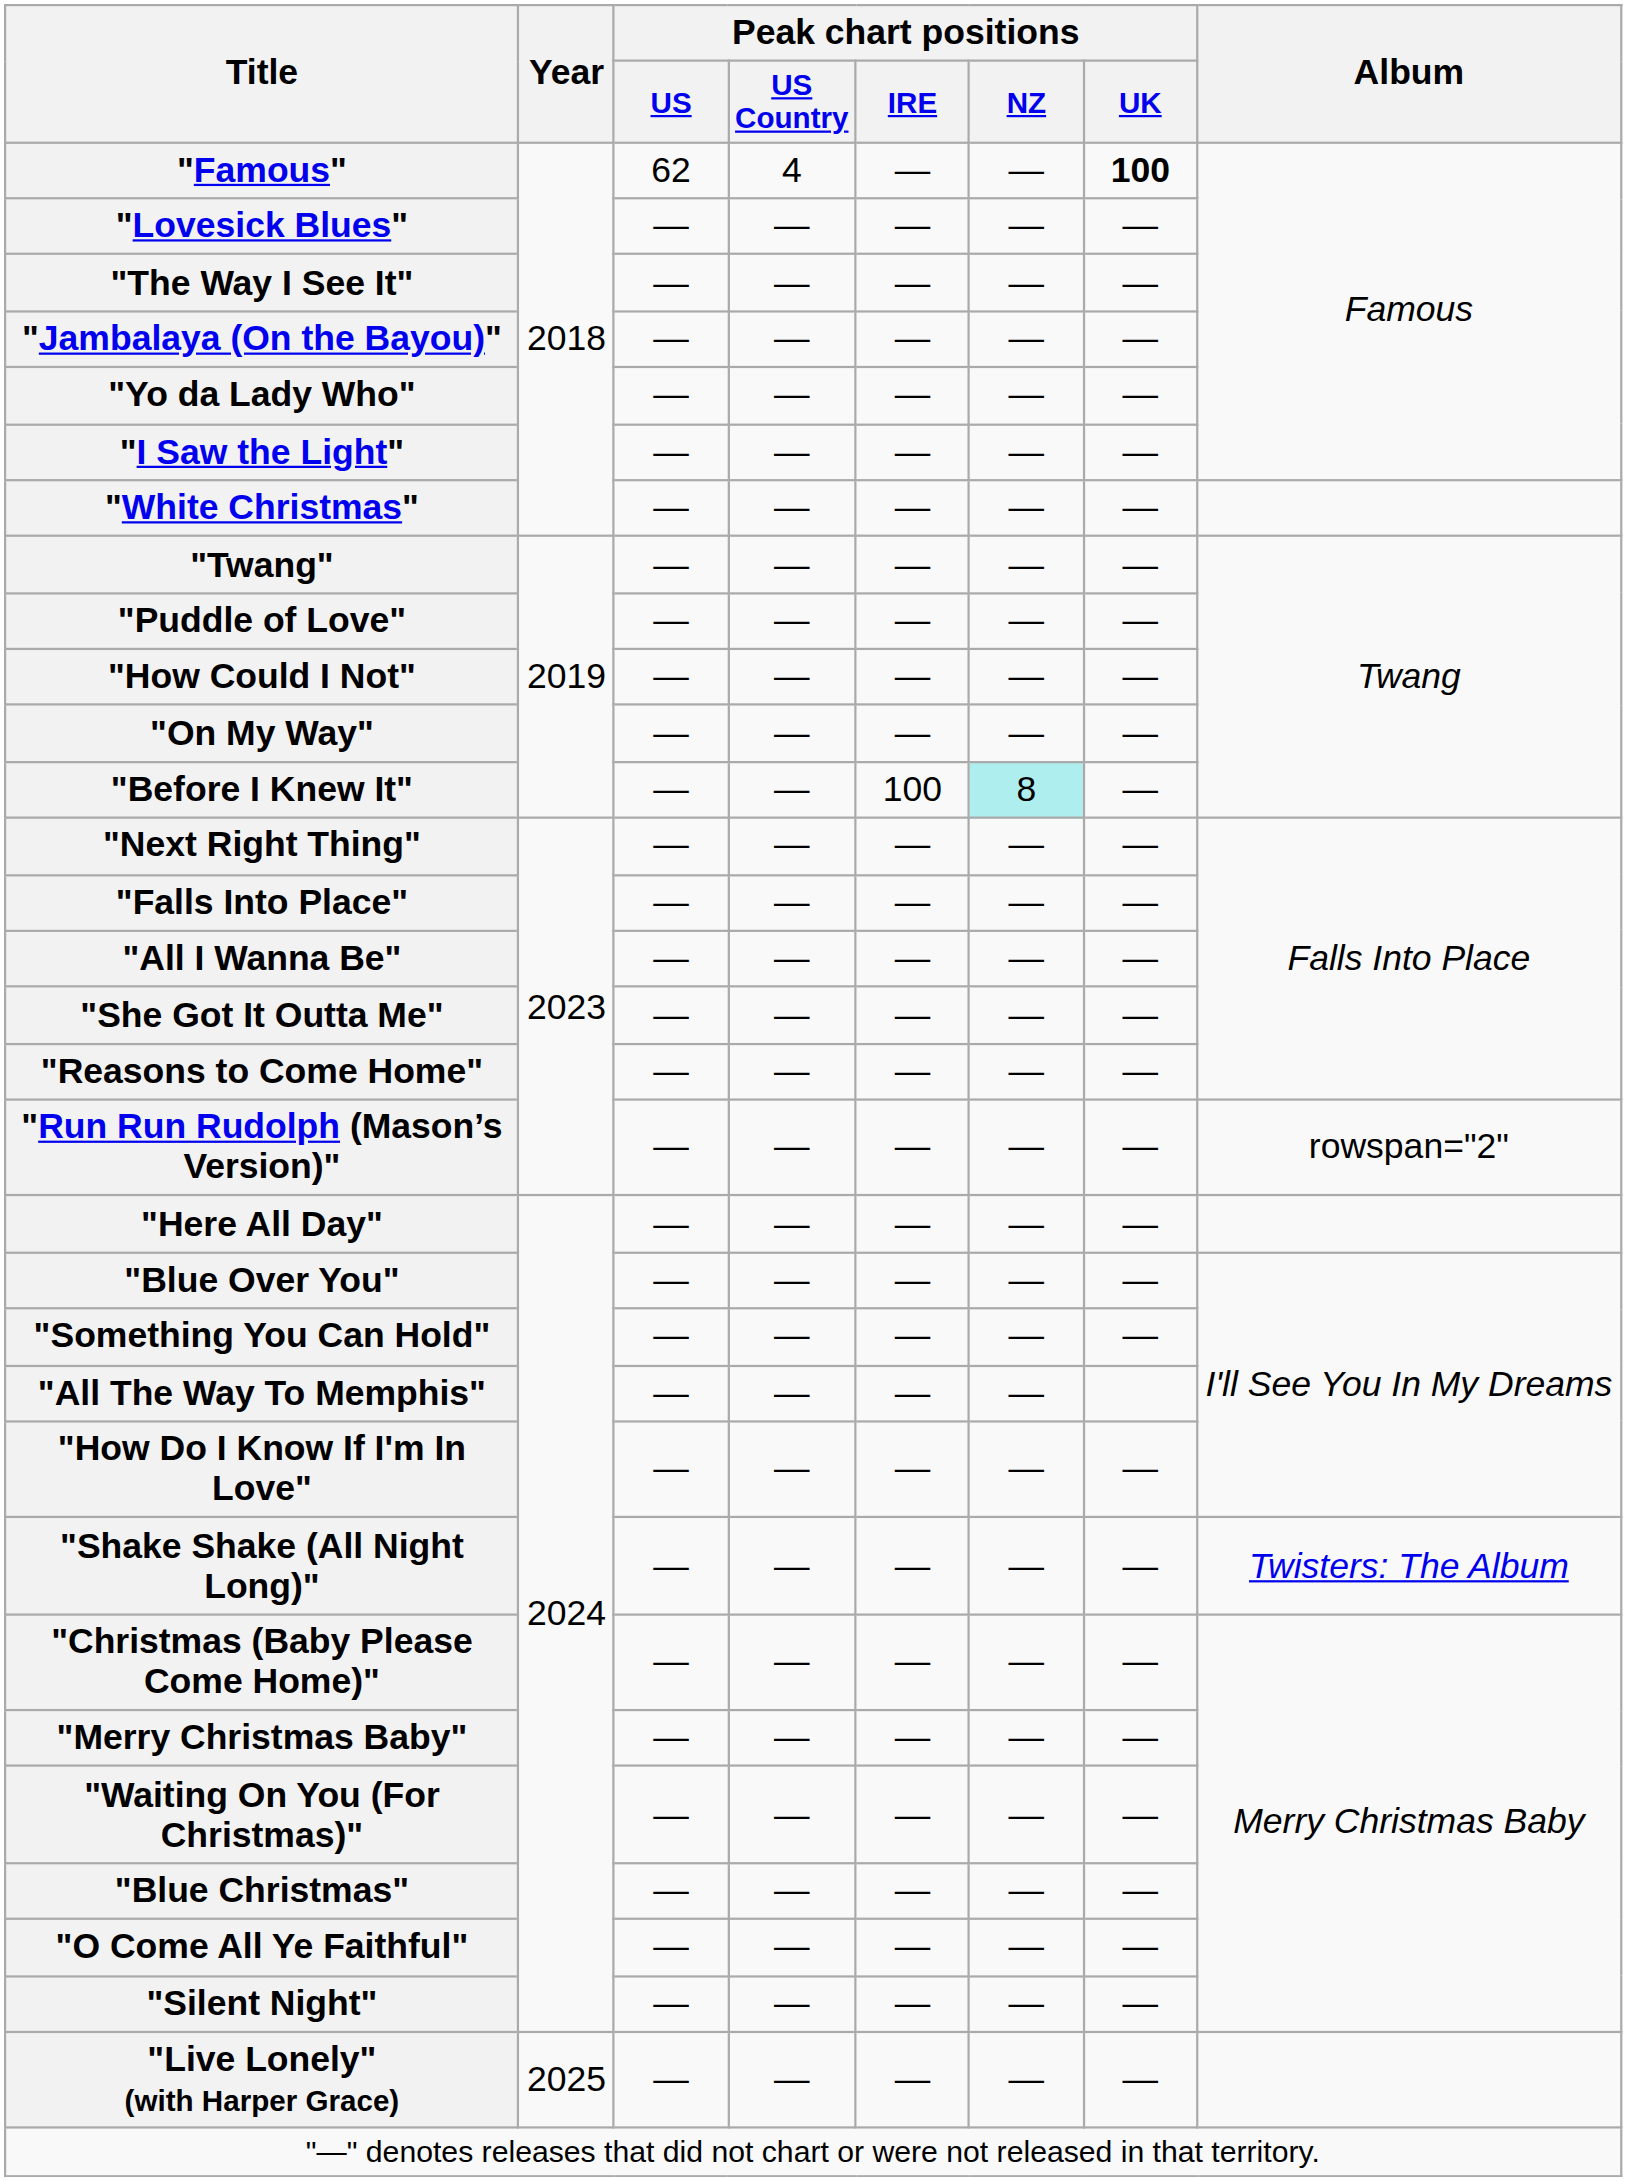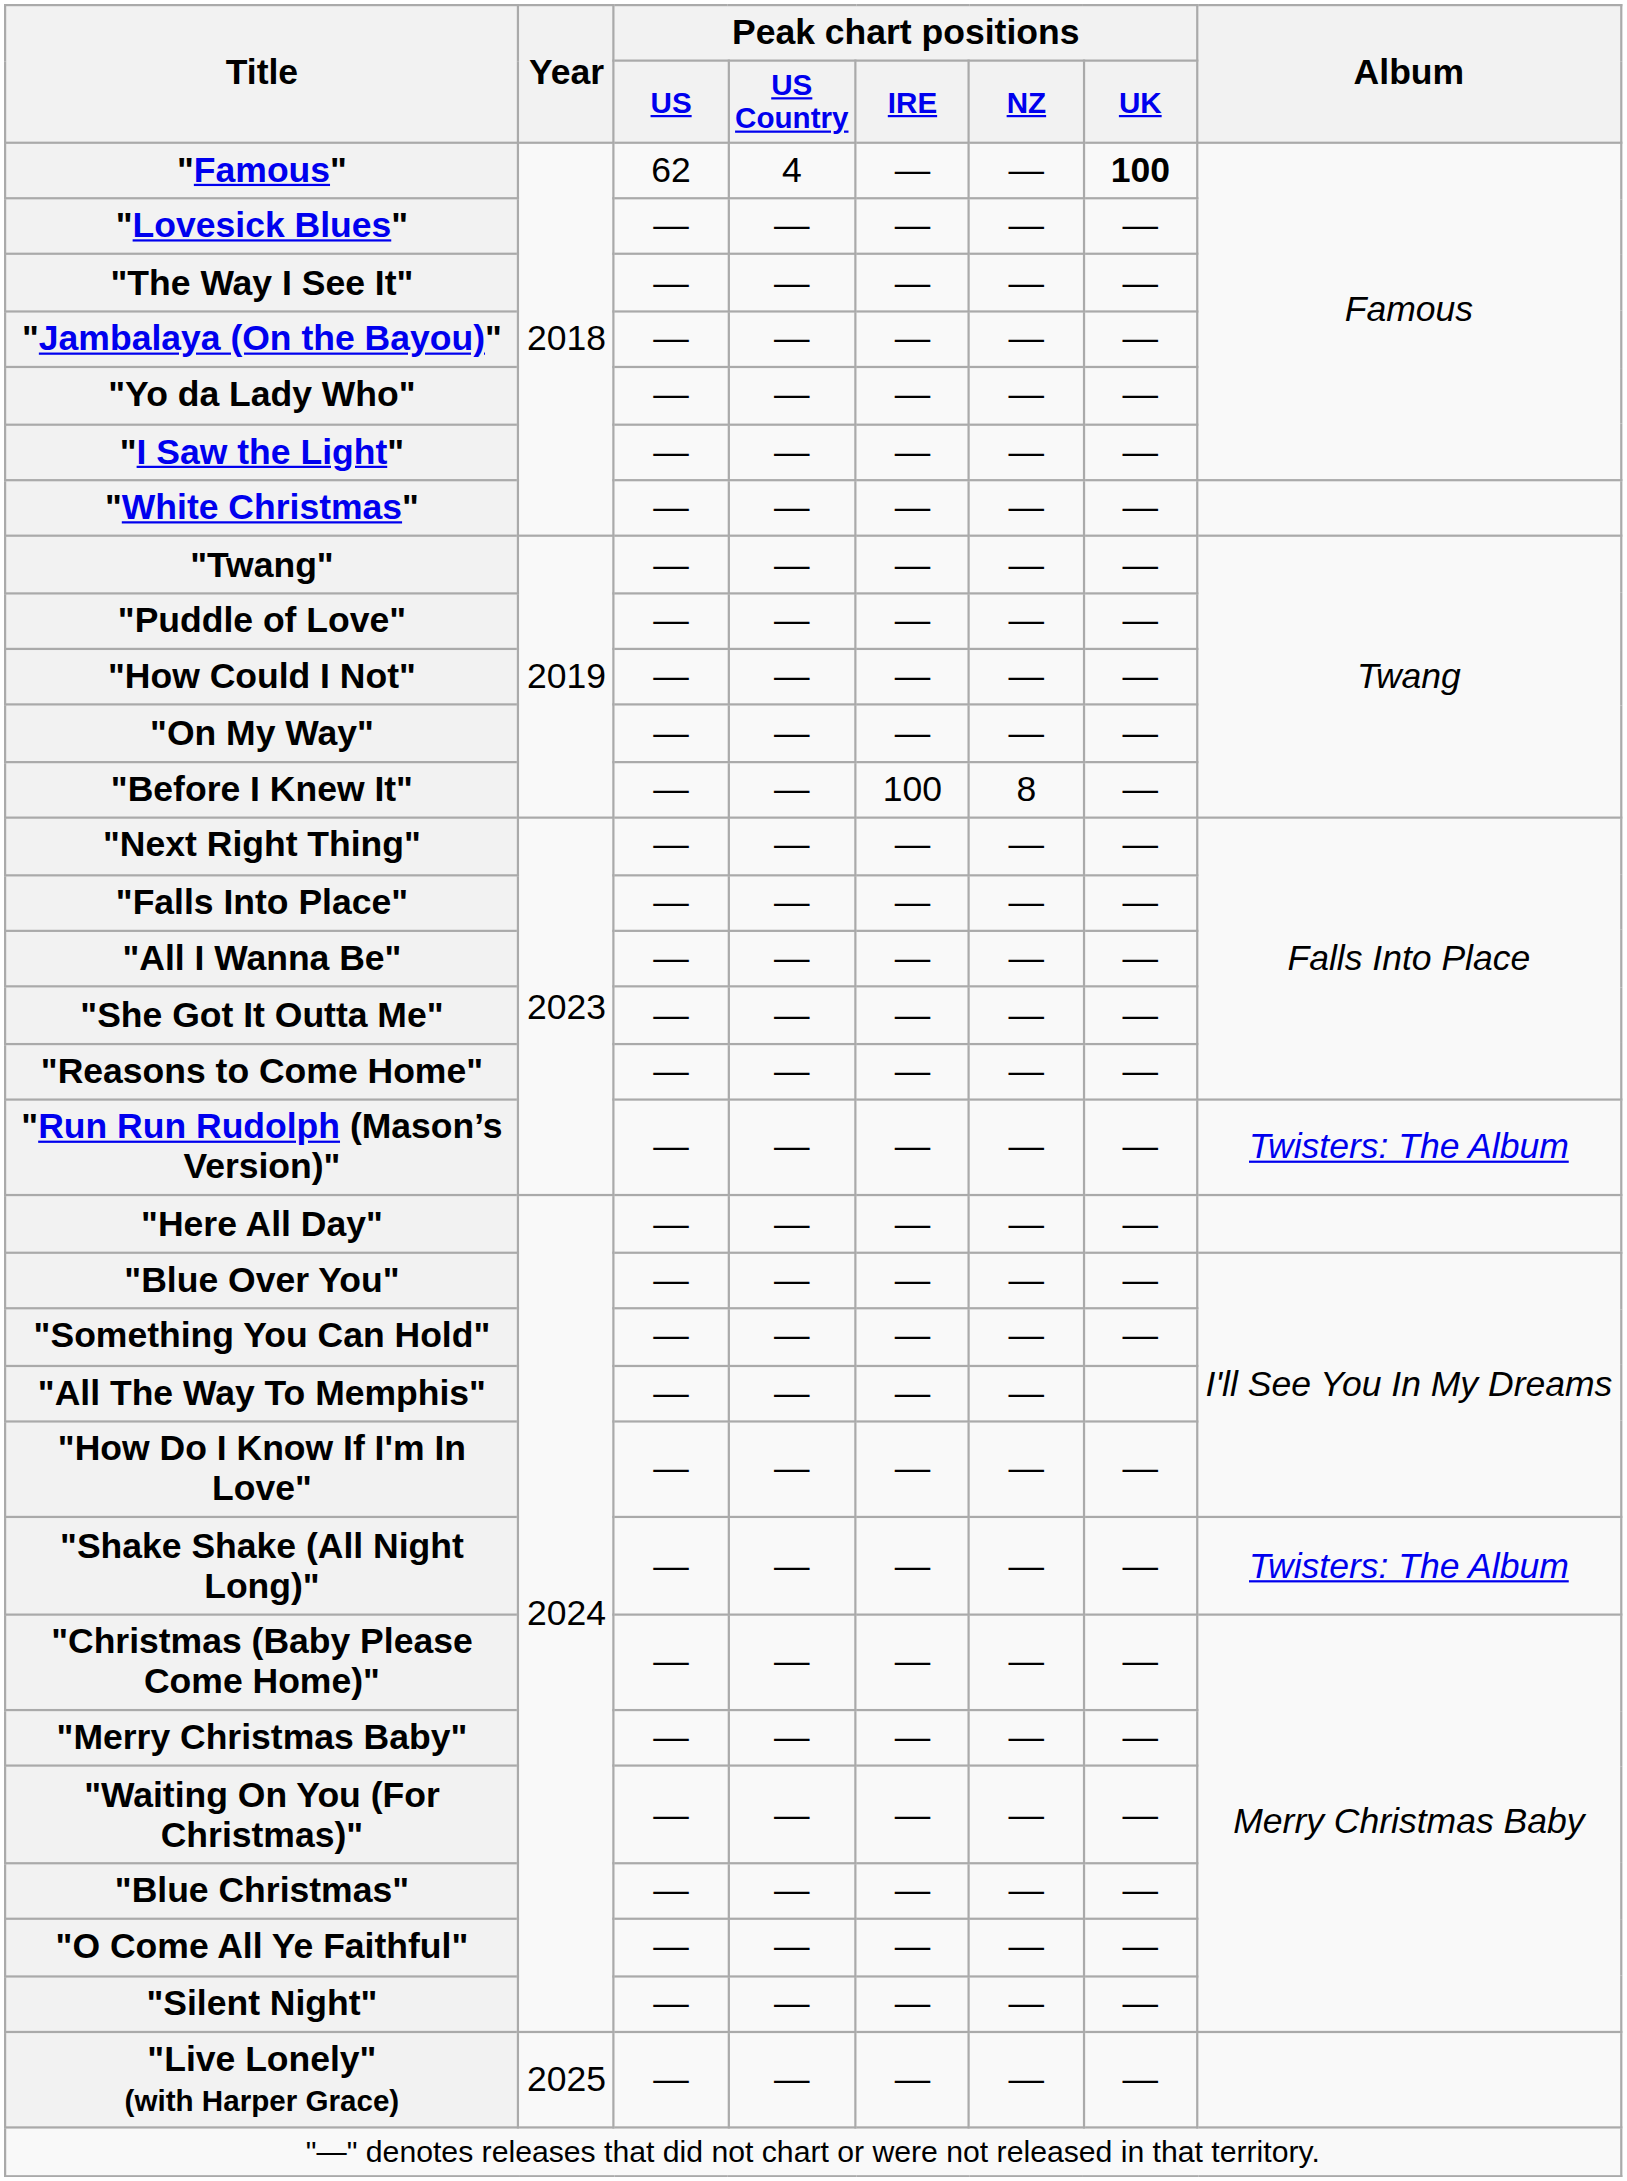"Before I Knew It" | Peak chart positions / NZ: paleturquoise background -> no background
"Run Run Rudolph (Mason’s Version)" | Album: rowspan="2" -> Twisters: The Album
